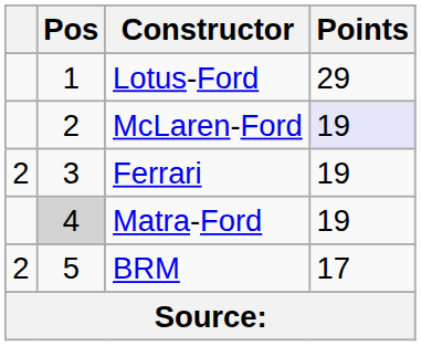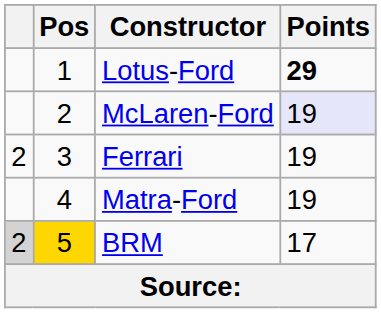Lotus-Ford | Points: normal -> bold
Matra-Ford | Pos: lightgrey background -> no background
BRM | column 1: no background -> lightgrey background
BRM | Pos: no background -> gold background
